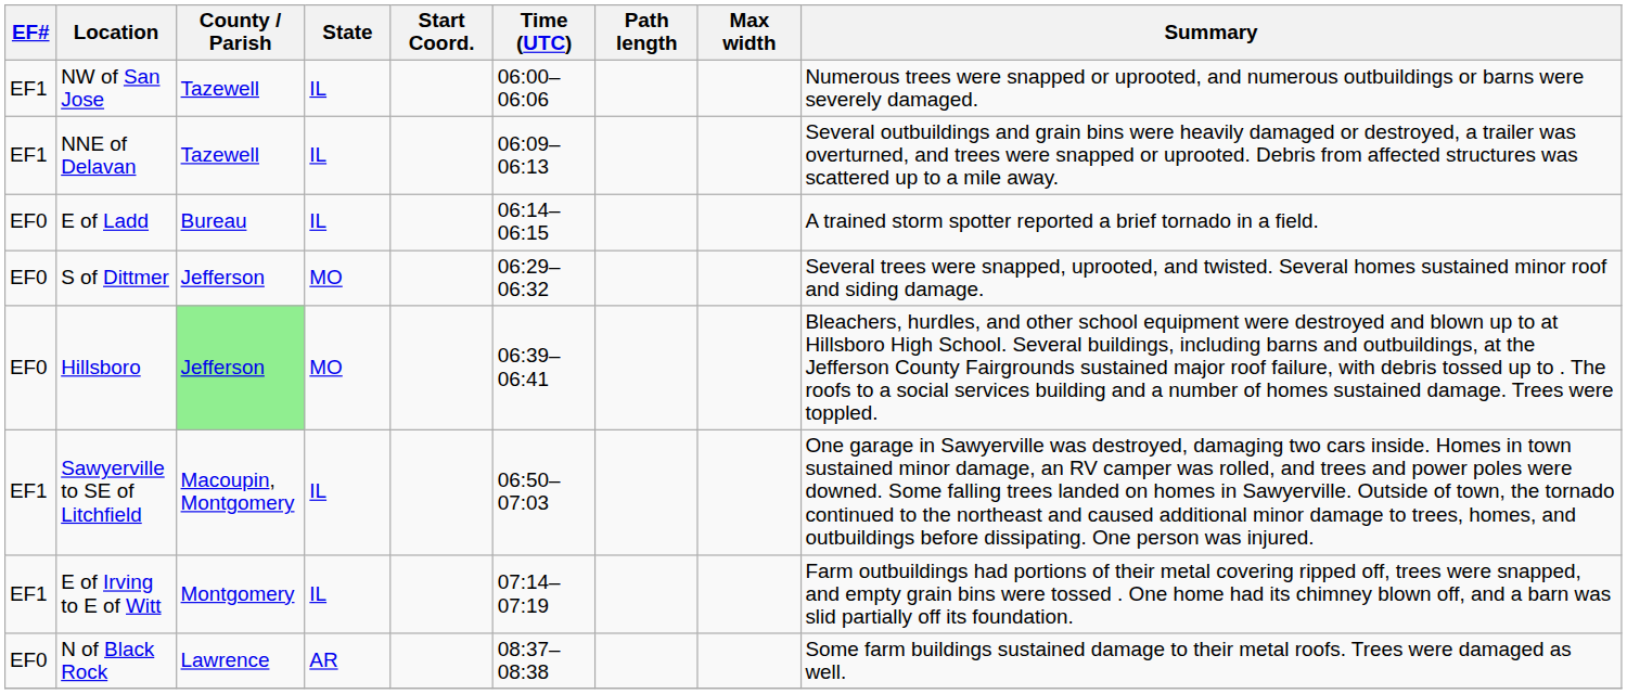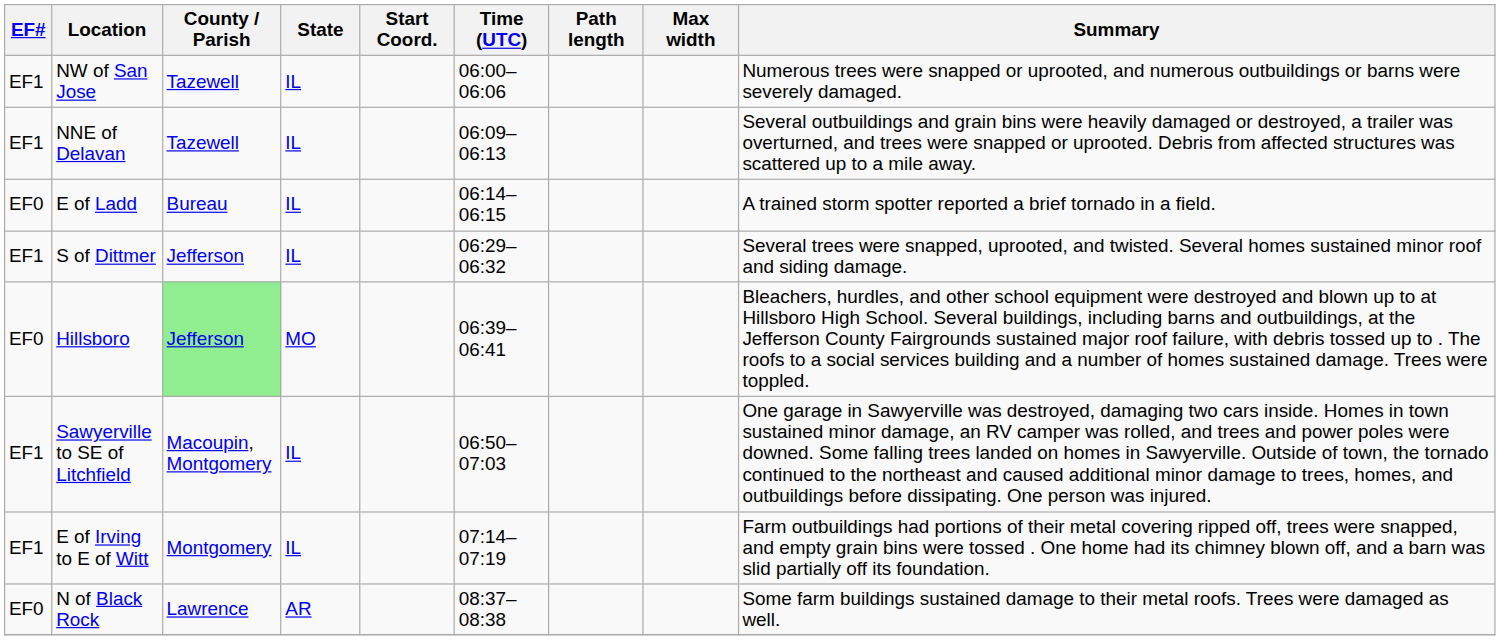S of Dittmer | EF#: EF0 -> EF1
S of Dittmer | State: MO -> IL
